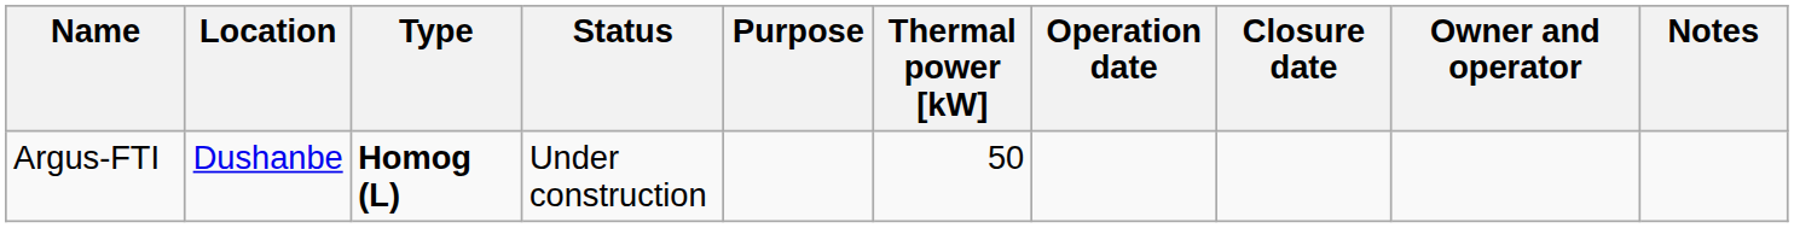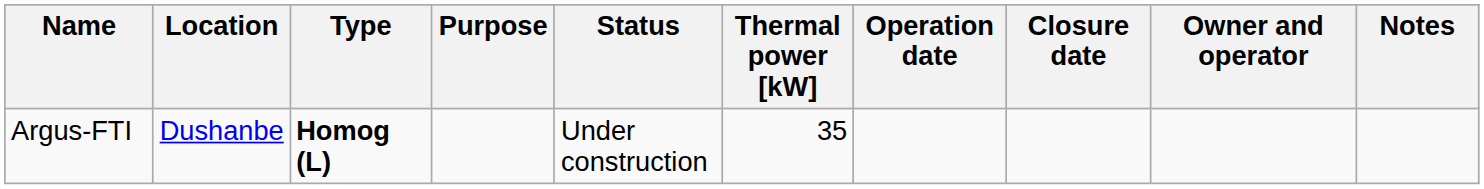columns swapped: Purpose <-> Status
Argus-FTI | Thermal power [kW]: 50 -> 35
